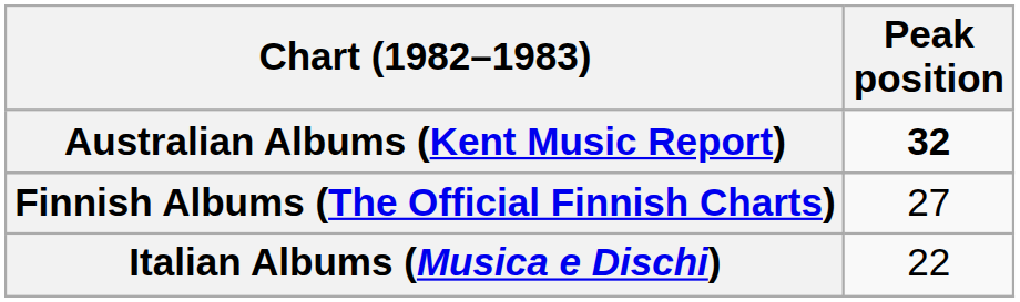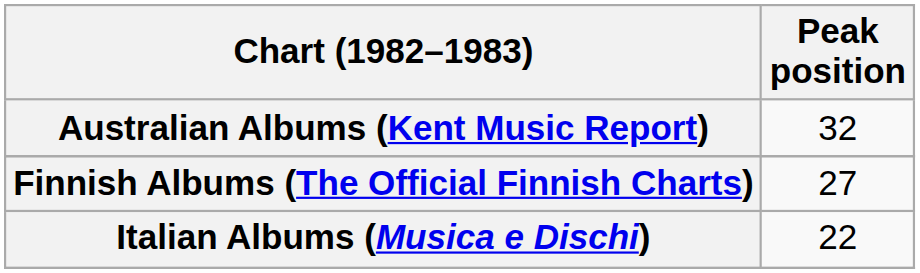Australian Albums (Kent Music Report) | Peak position: bold -> normal
